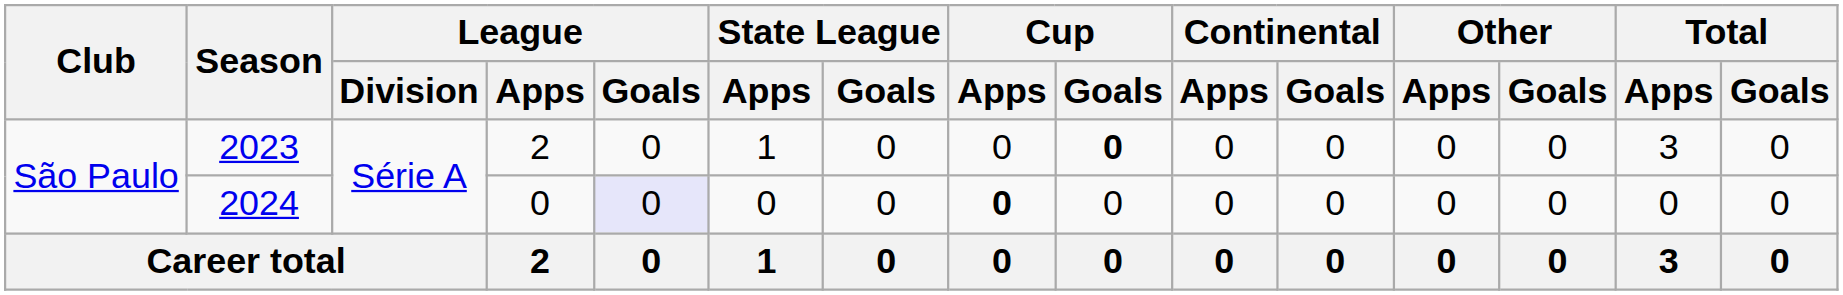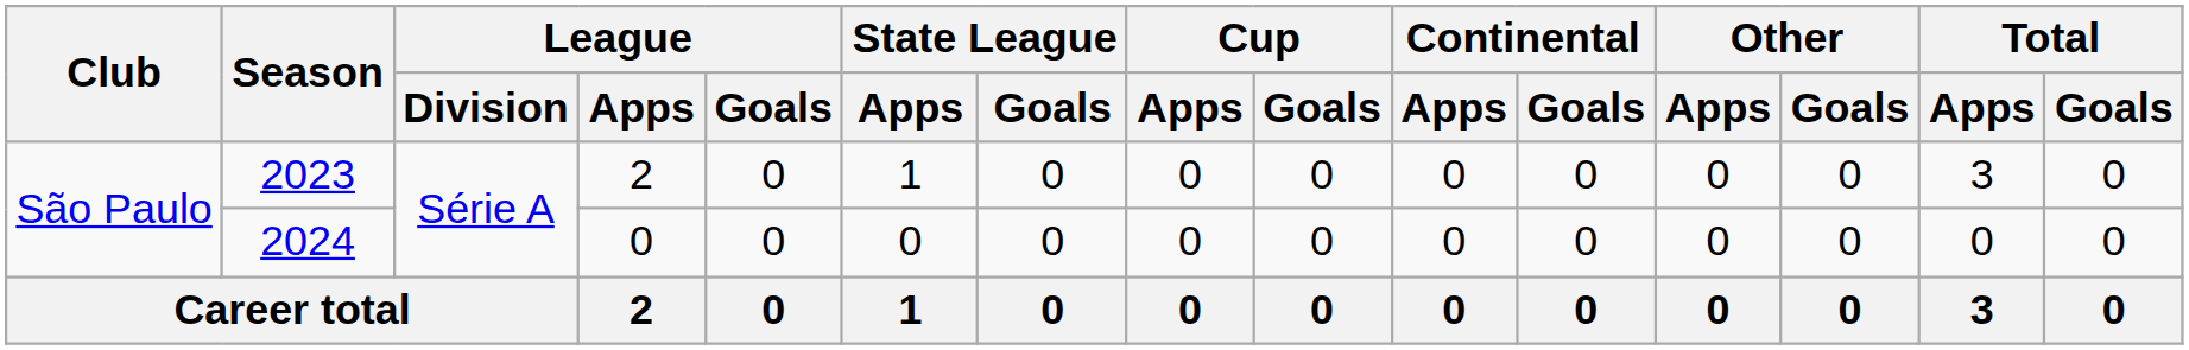2023 | Cup / Goals: bold -> normal
2024 | League / Goals: lavender background -> no background
2024 | Cup / Apps: bold -> normal
